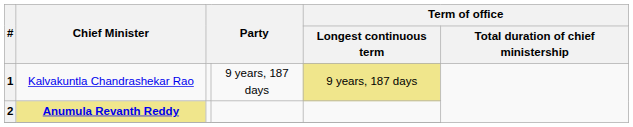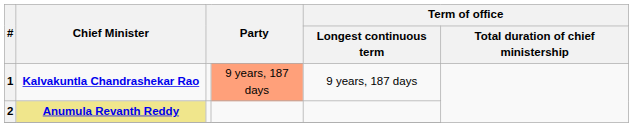1 | Chief Minister: normal -> bold
1 | column 4: no background -> lightsalmon background
1 | Term of office / Longest continuous term: khaki background -> no background
